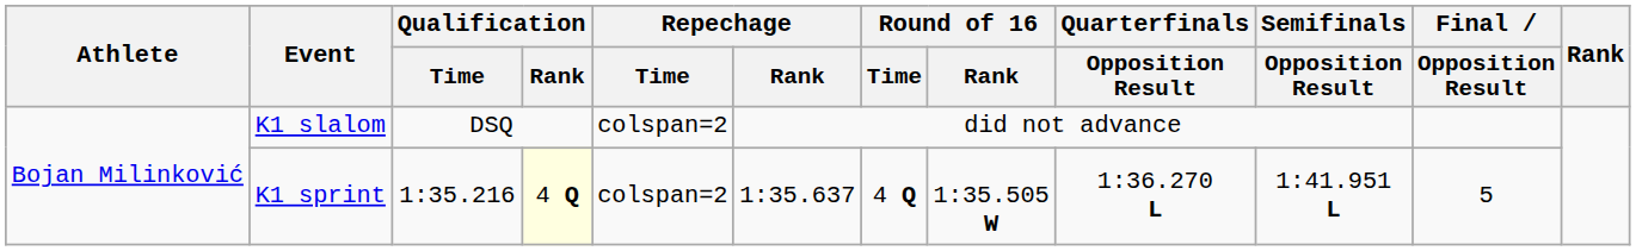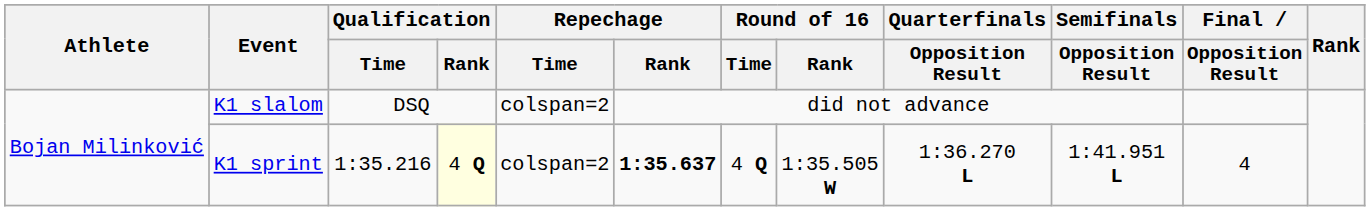K1 sprint | Repechage / Rank: normal -> bold
K1 sprint | Final / Opposition Result: 5 -> 4
